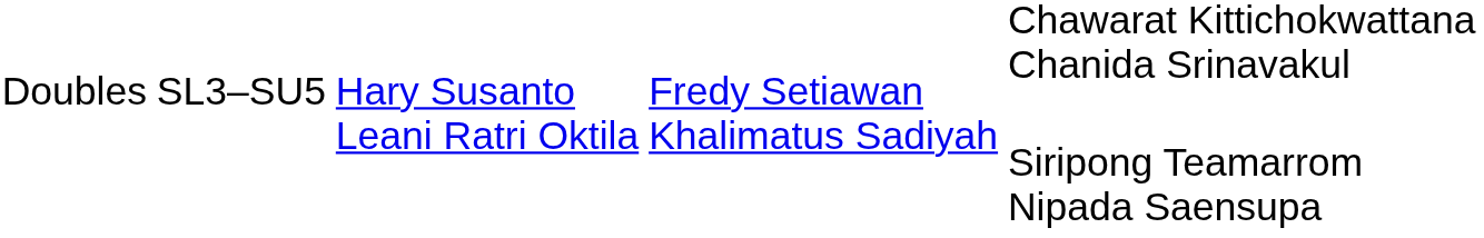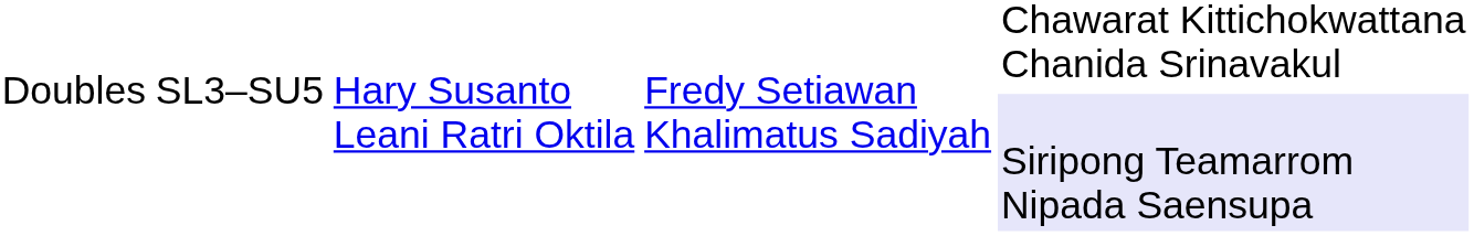row 2 | column 5: no background -> lavender background
